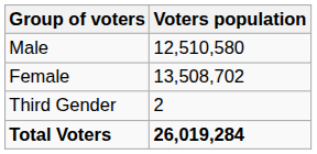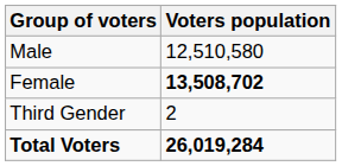Female | Voters population: normal -> bold
